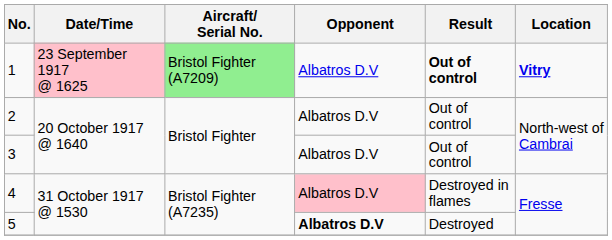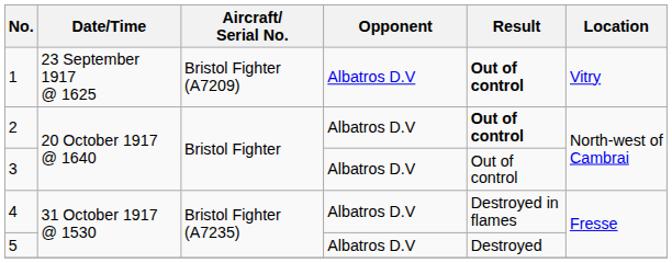1 | Date/Time: pink background -> no background
1 | Aircraft/ Serial No.: lightgreen background -> no background
1 | Location: bold -> normal
2 | Result: normal -> bold
4 | Opponent: pink background -> no background
5 | Opponent: bold -> normal
